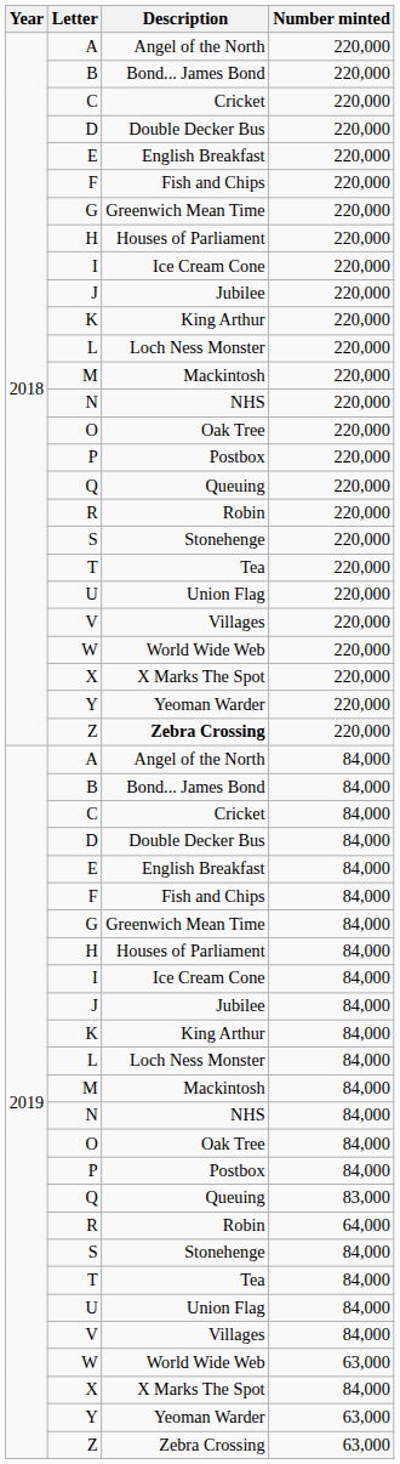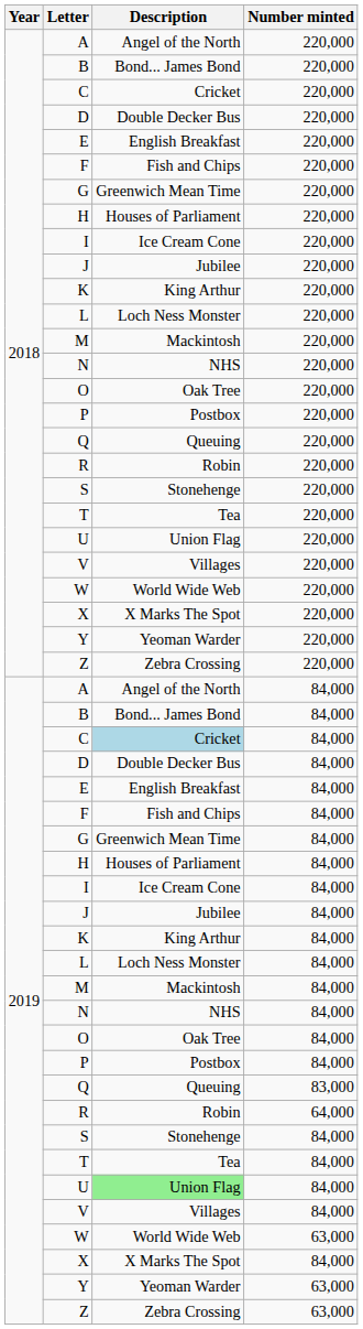Z / 220,000 | Description: bold -> normal
C / 84,000 | Description: no background -> lightblue background
U / 84,000 | Description: no background -> lightgreen background
